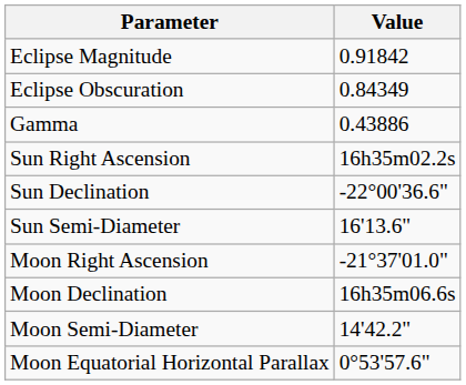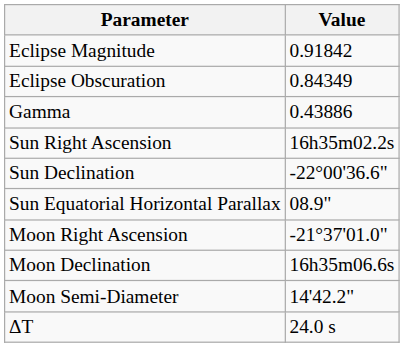- row: Sun Semi-Diameter | 16'13.6"
+ row: Sun Equatorial Horizontal Parallax | 08.9"
- row: Moon Equatorial Horizontal Parallax | 0°53'57.6"
+ row: ΔT | 24.0 s
